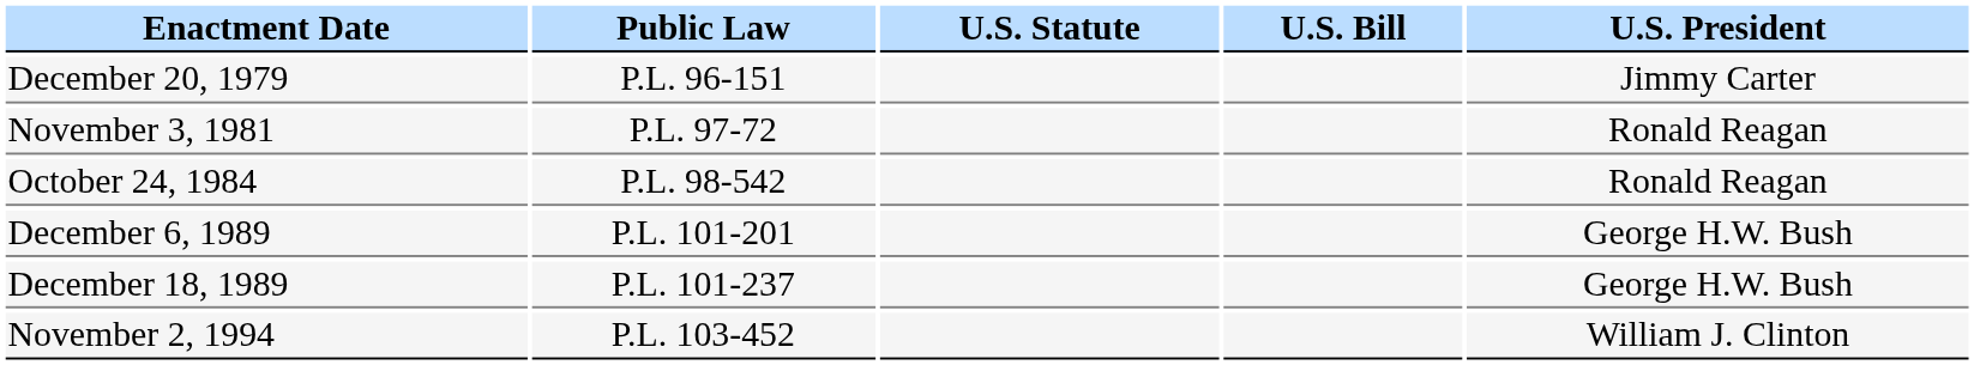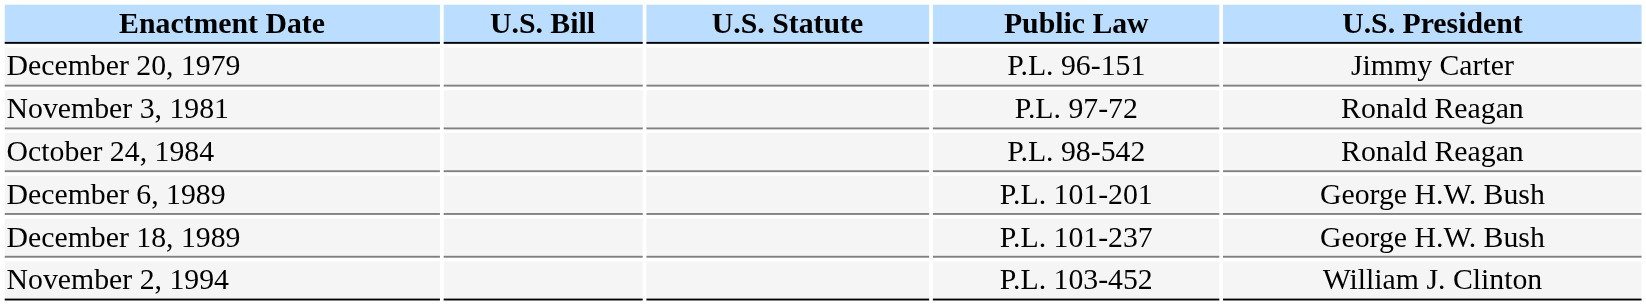columns swapped: Public Law <-> U.S. Bill
